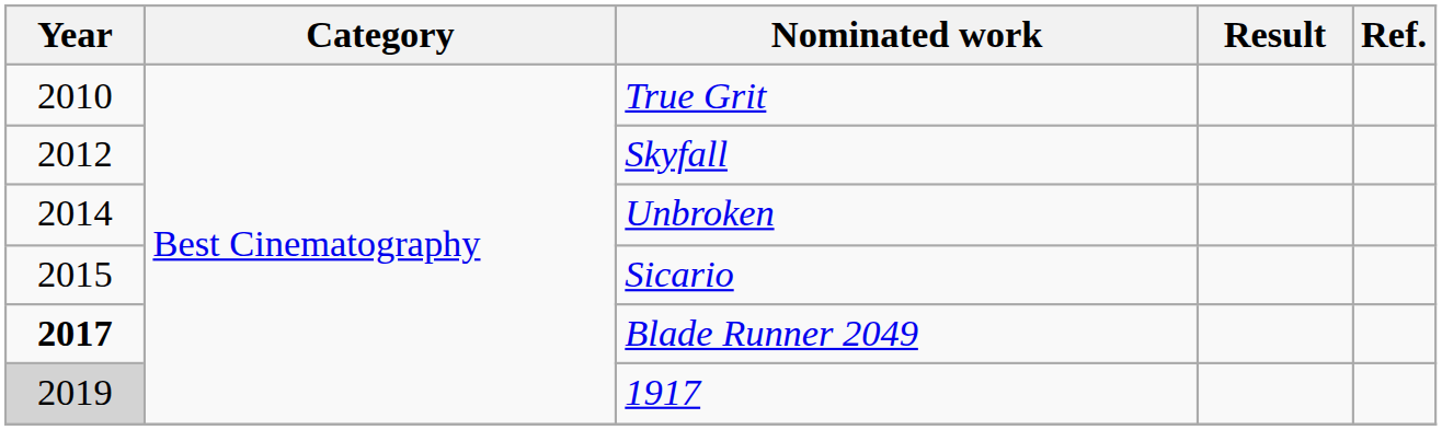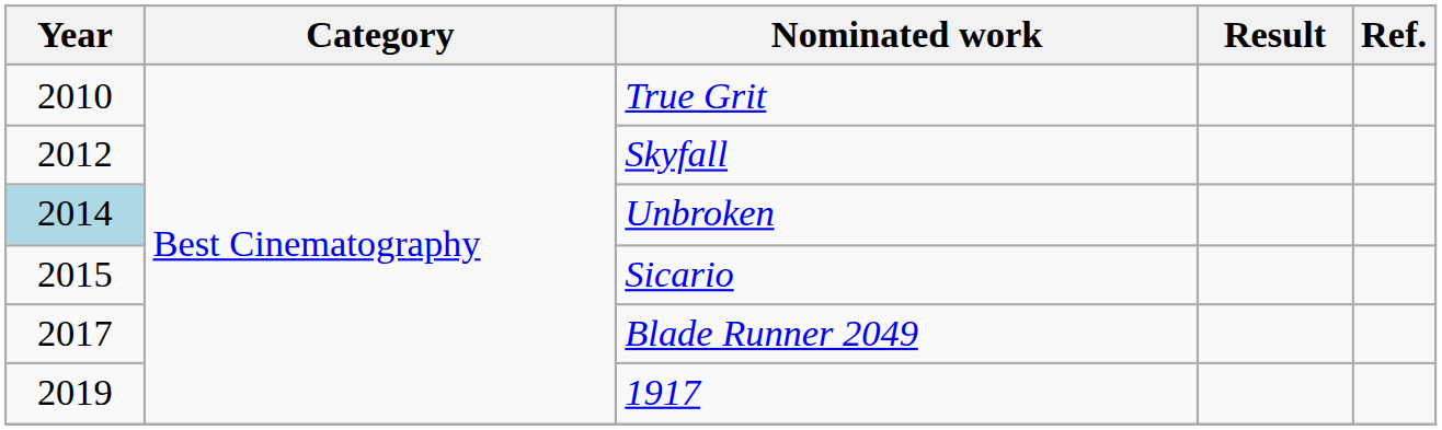Unbroken | Year: no background -> lightblue background
Blade Runner 2049 | Year: bold -> normal
1917 | Year: lightgrey background -> no background
